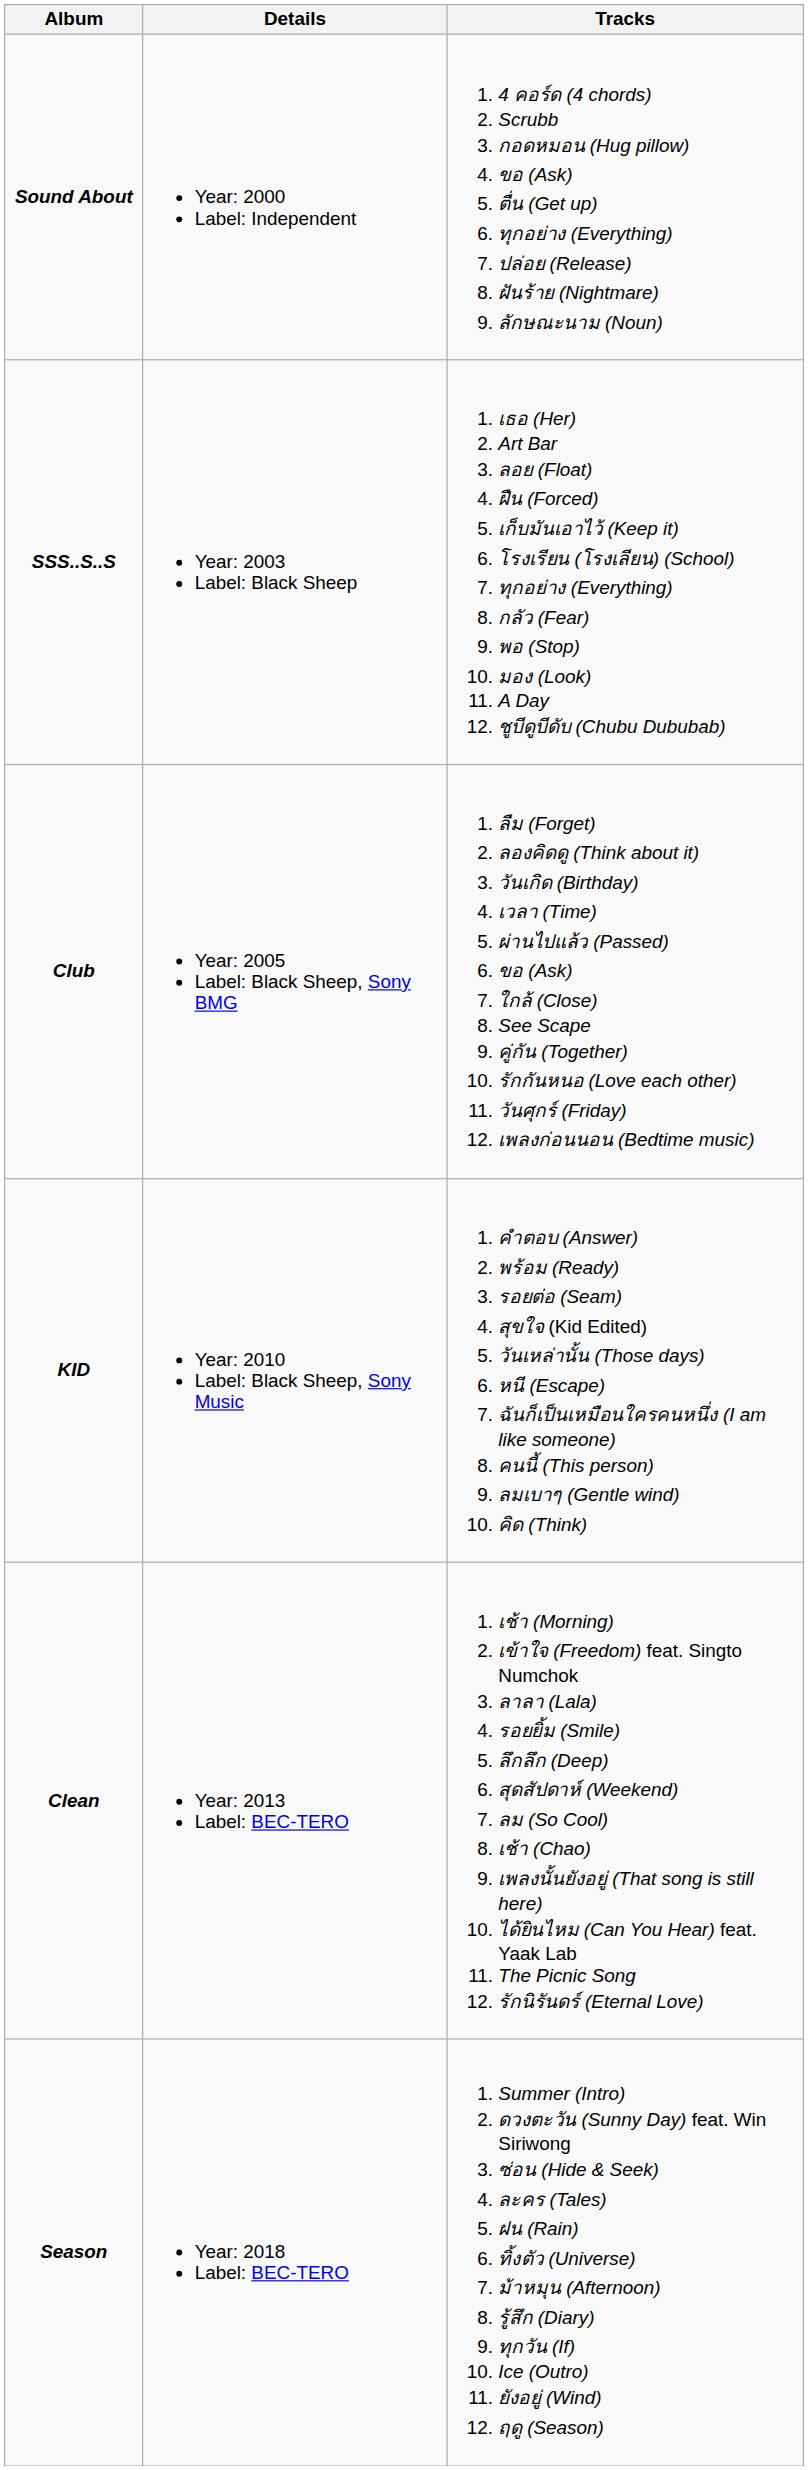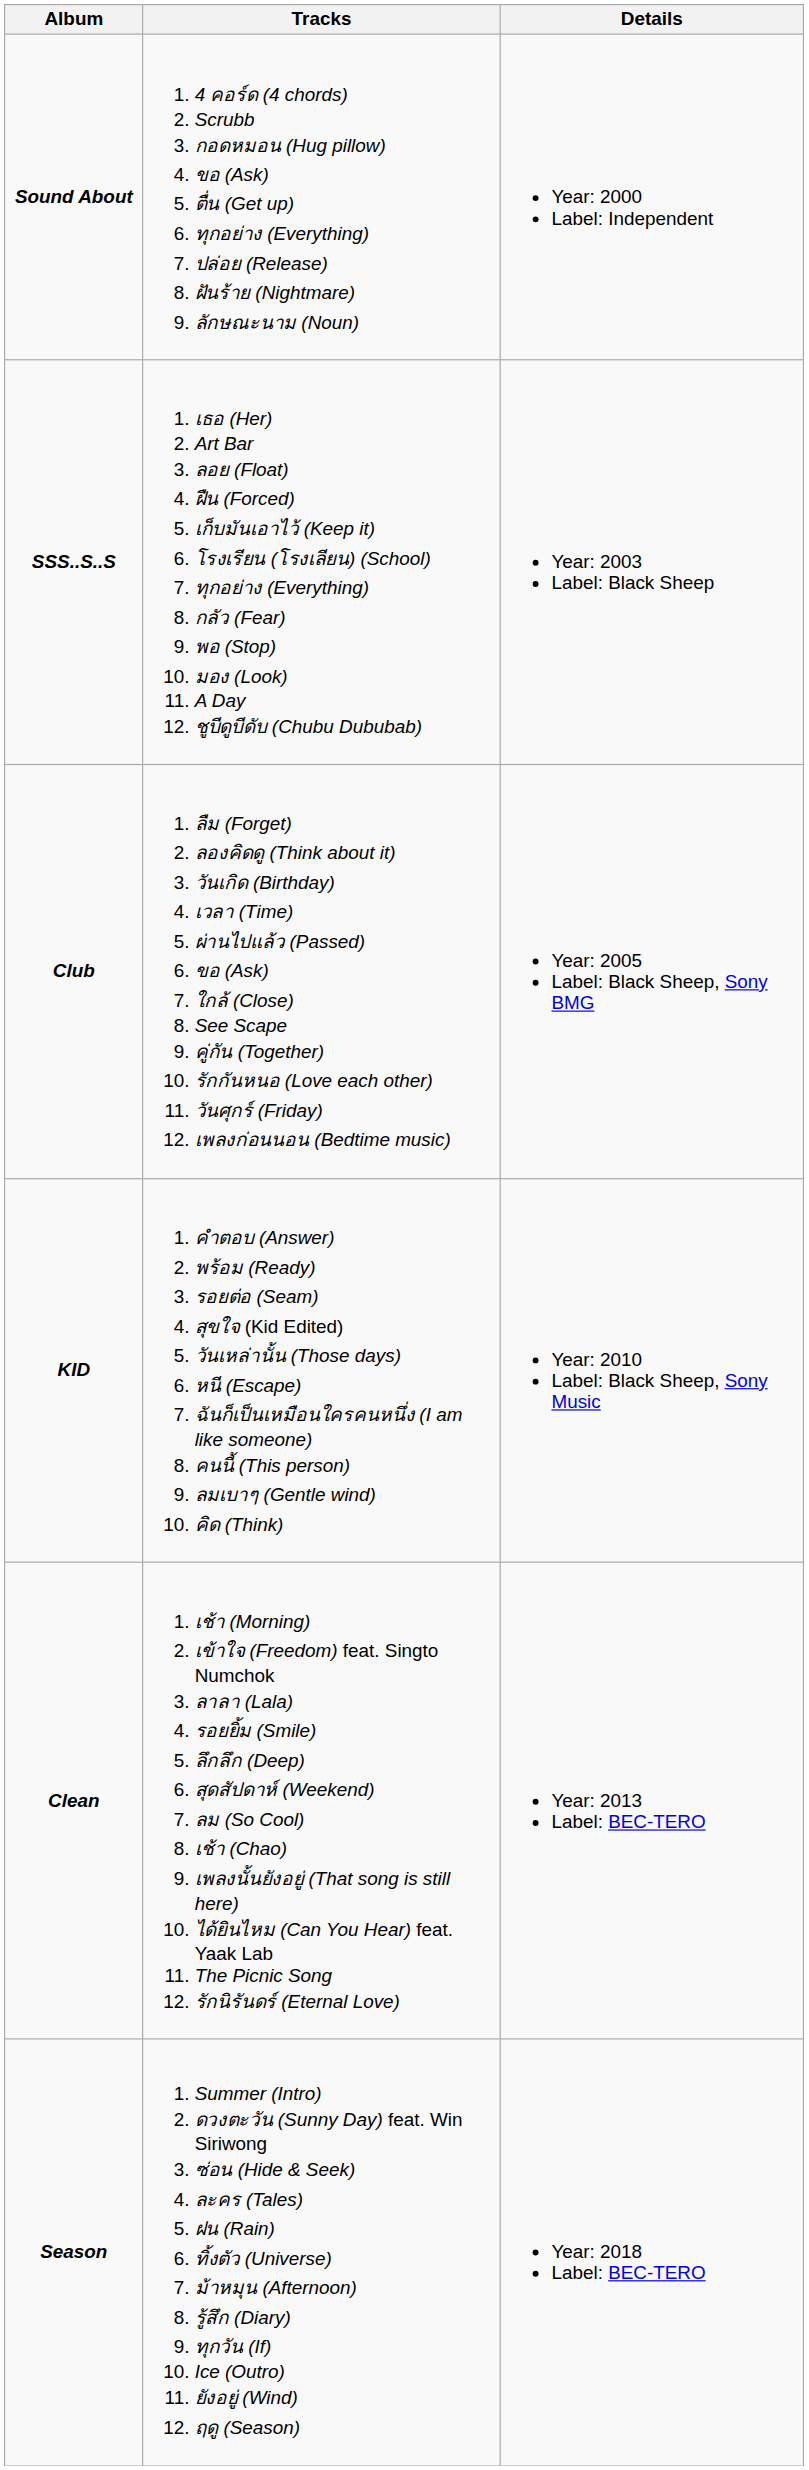columns swapped: Details <-> Tracks
